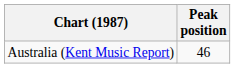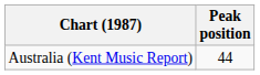Australia (Kent Music Report) | Peak position: 46 -> 44
